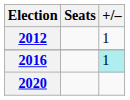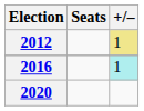2012 | +/–: no background -> khaki background
